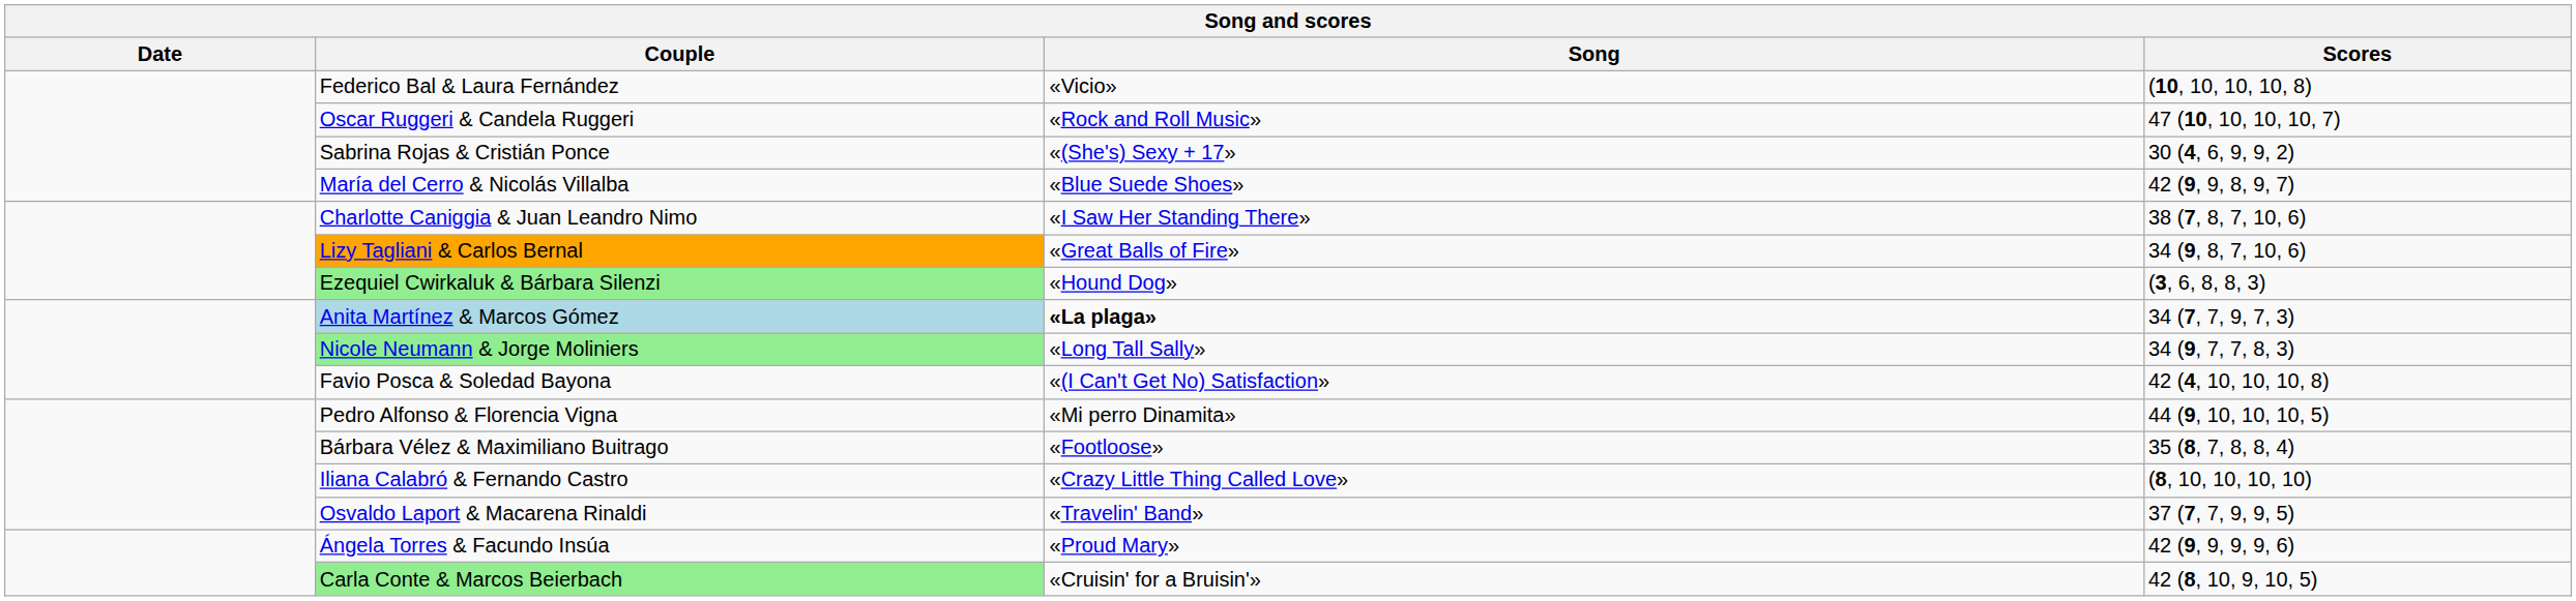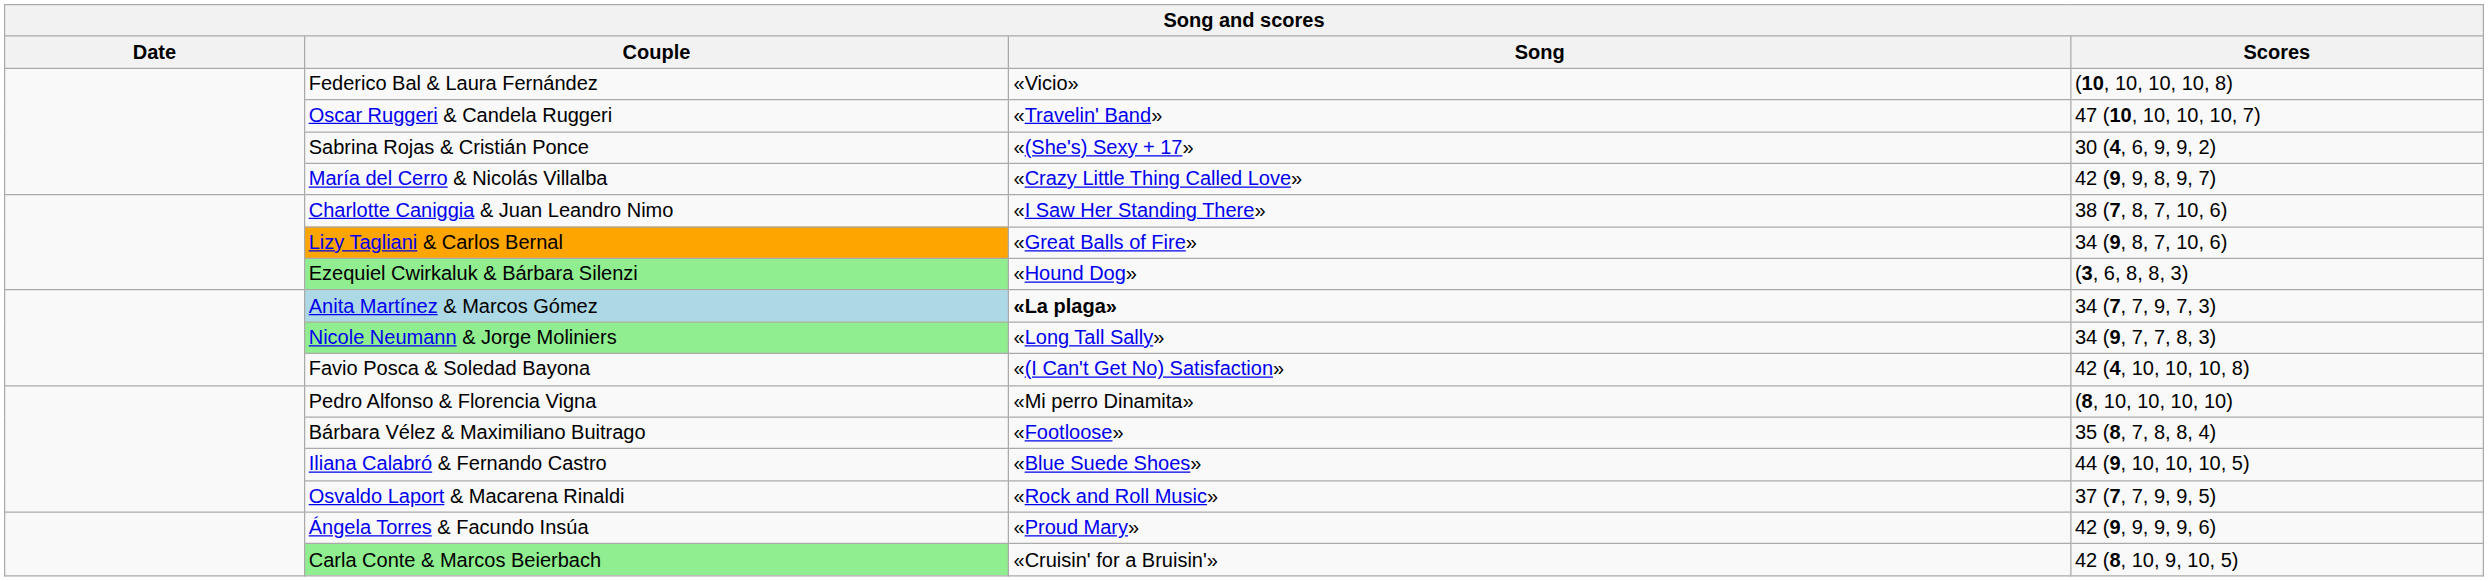Oscar Ruggeri & Candela Ruggeri | Song: «Rock and Roll Music» -> «Travelin' Band»
María del Cerro & Nicolás Villalba | Song: «Blue Suede Shoes» -> «Crazy Little Thing Called Love»
Pedro Alfonso & Florencia Vigna | Scores: 44 (9, 10, 10, 10, 5) -> (8, 10, 10, 10, 10)
Iliana Calabró & Fernando Castro | Song: «Crazy Little Thing Called Love» -> «Blue Suede Shoes»
Iliana Calabró & Fernando Castro | Scores: (8, 10, 10, 10, 10) -> 44 (9, 10, 10, 10, 5)
Osvaldo Laport & Macarena Rinaldi | Song: «Travelin' Band» -> «Rock and Roll Music»
